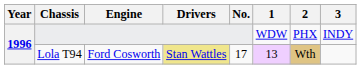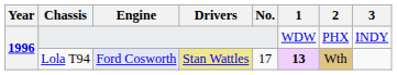Lola T94 | Engine: no background -> lavender background
Lola T94 | 1: normal -> bold
